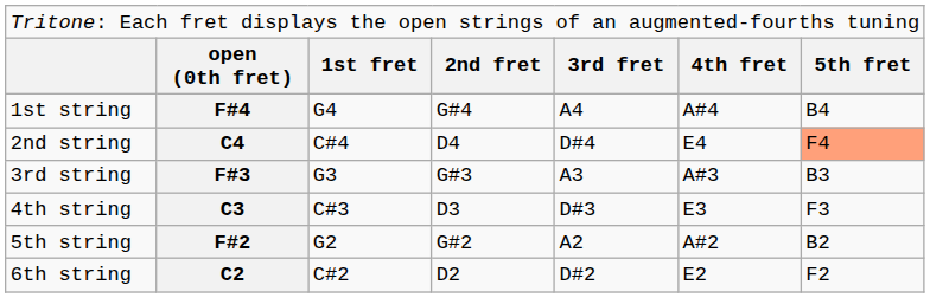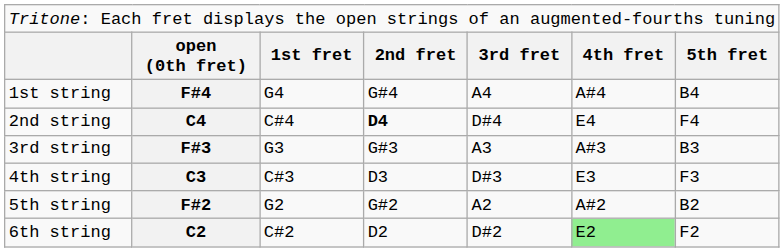C4 | column 4: normal -> bold
C4 | column 7: lightsalmon background -> no background
C2 | column 6: no background -> lightgreen background
